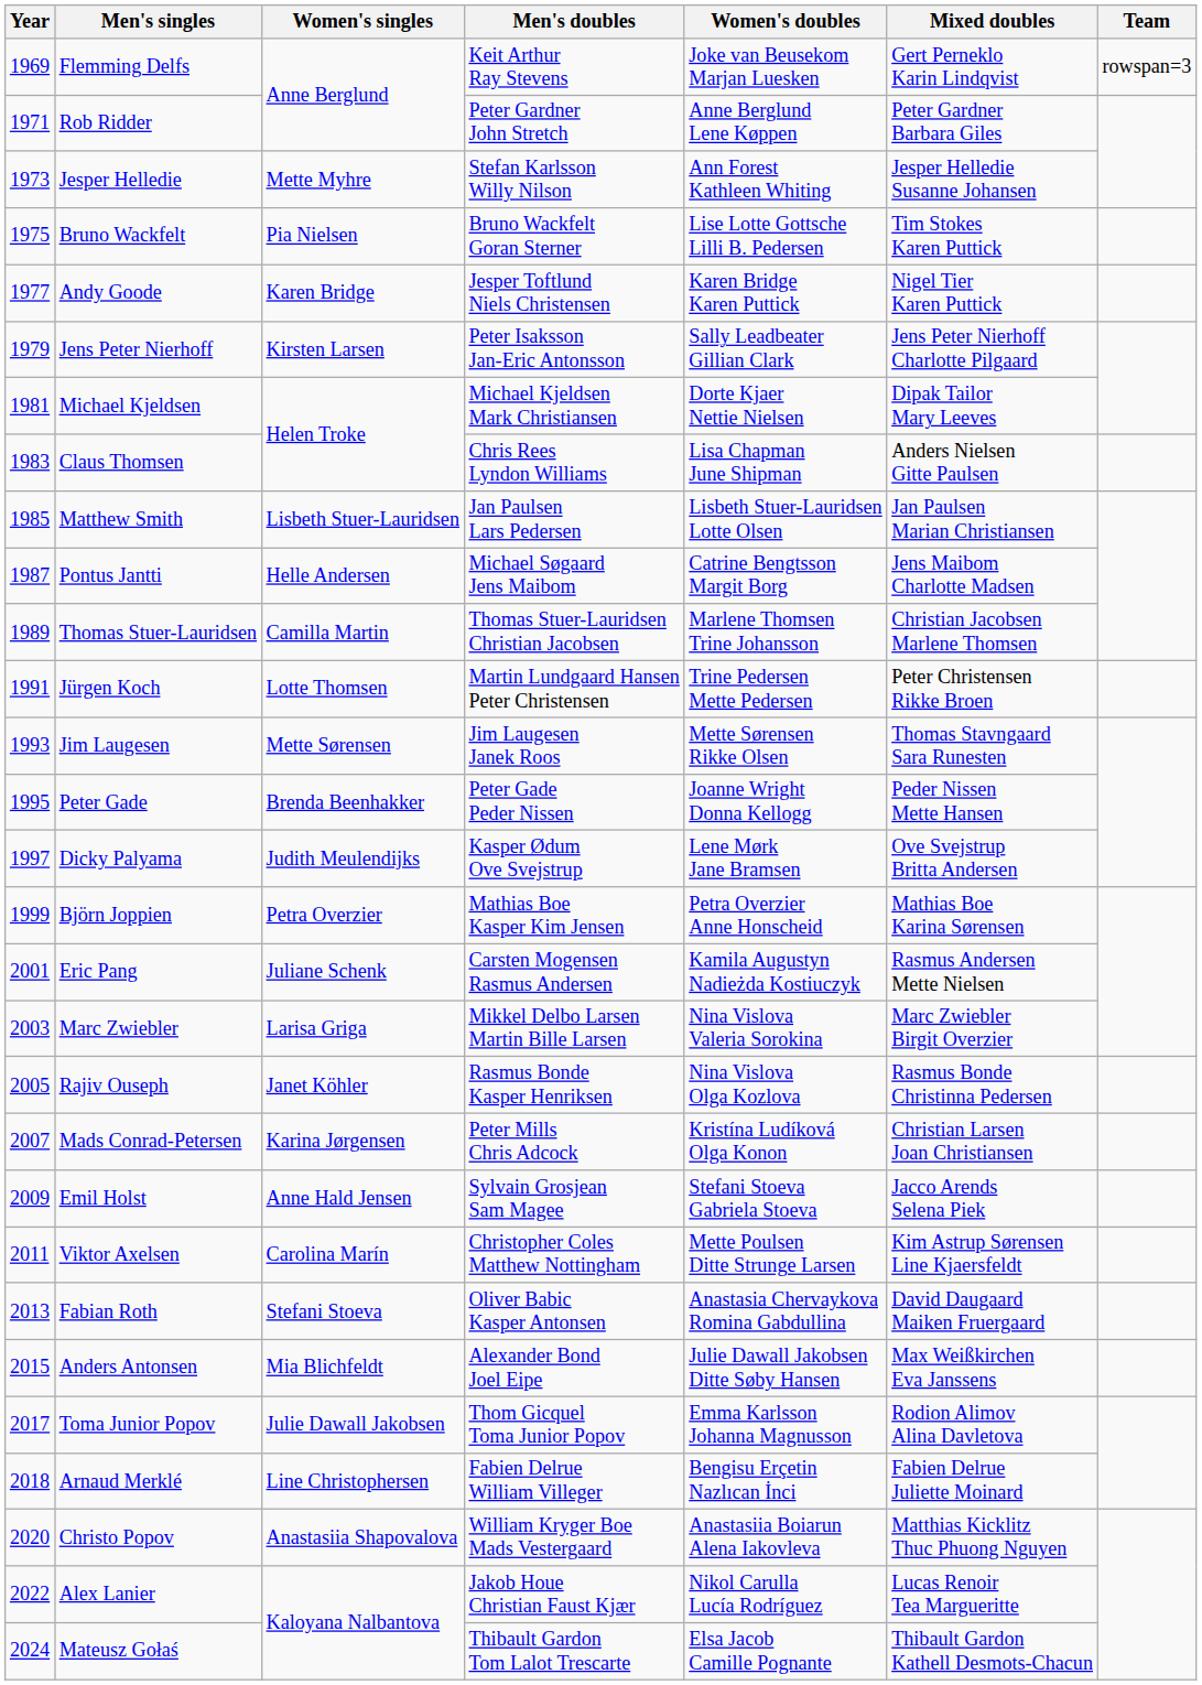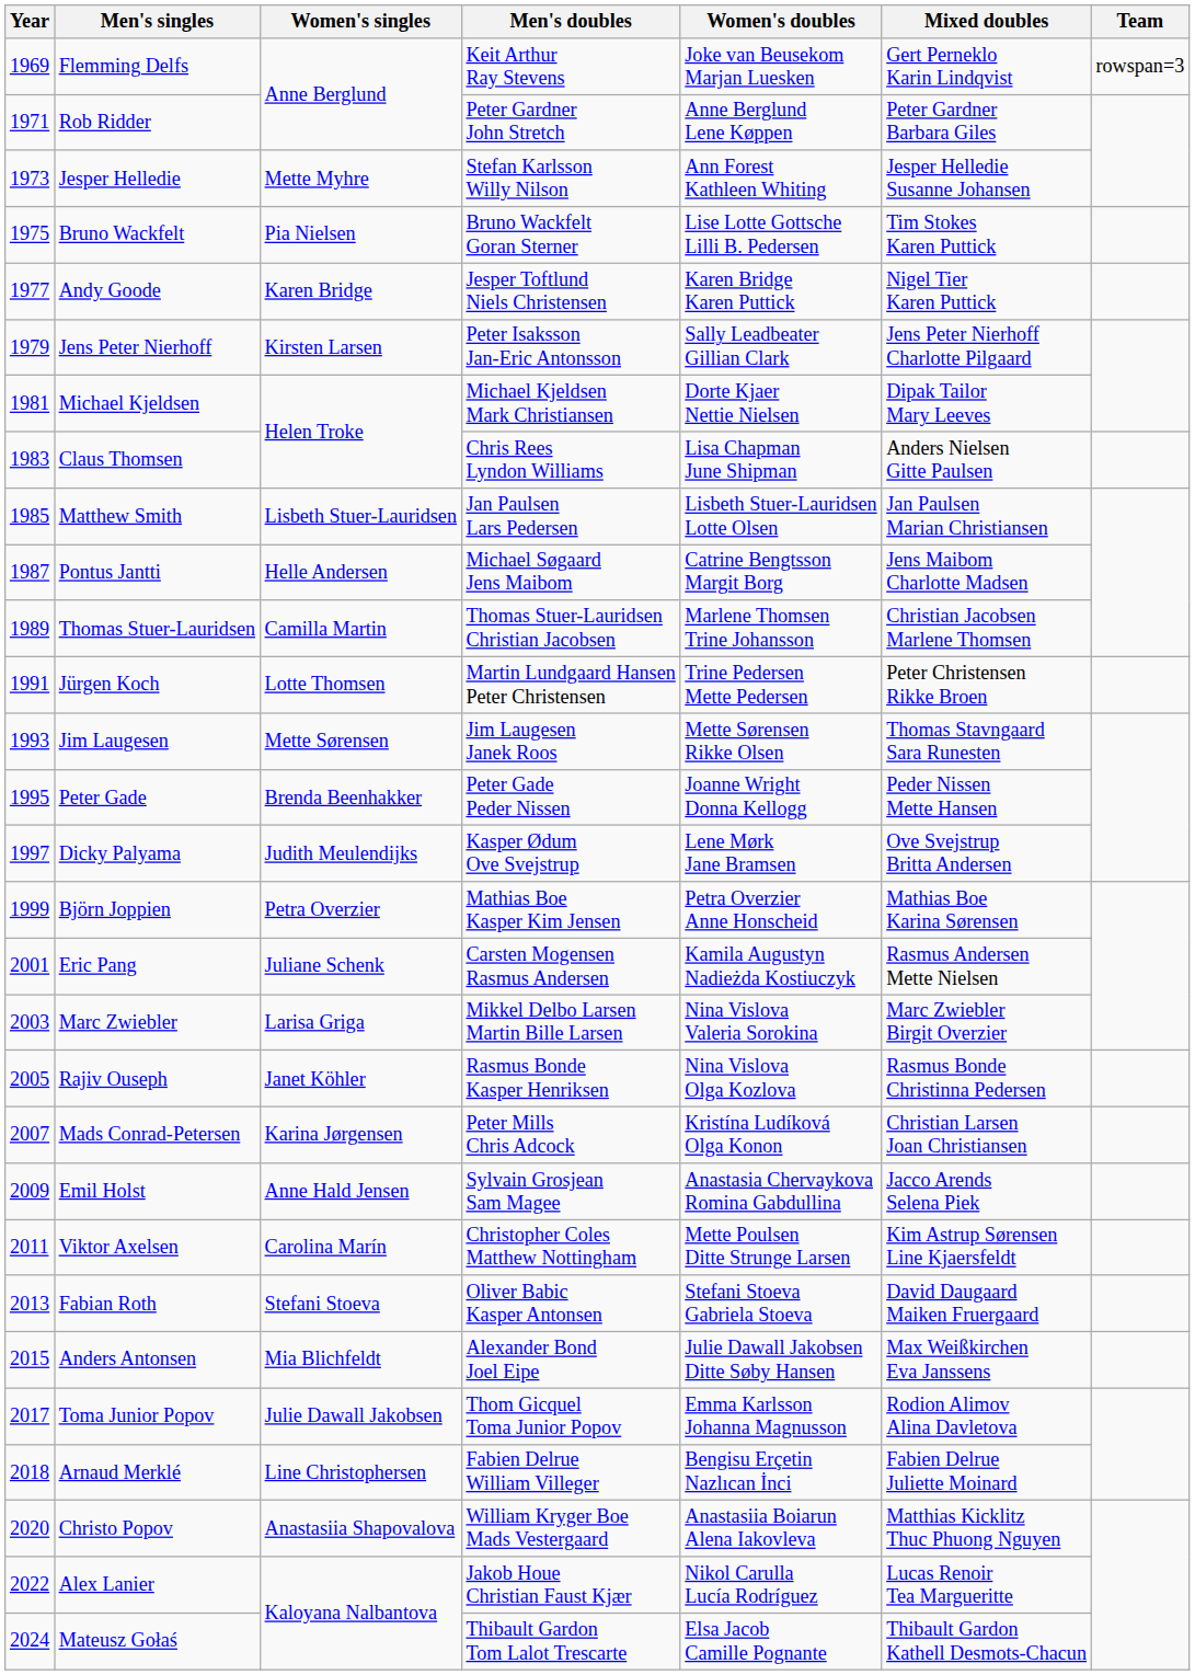Emil Holst | Women's doubles: Stefani Stoeva Gabriela Stoeva -> Anastasia Chervaykova Romina Gabdullina
Fabian Roth | Women's doubles: Anastasia Chervaykova Romina Gabdullina -> Stefani Stoeva Gabriela Stoeva
